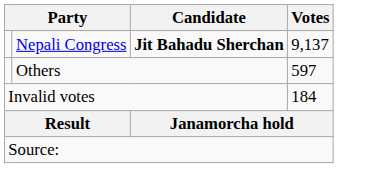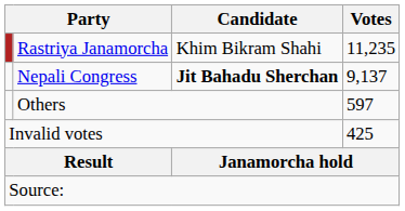+ row: Rastriya Janamorcha | Khim Bikram Shahi | 11,235
Invalid votes | Votes: 184 -> 425
